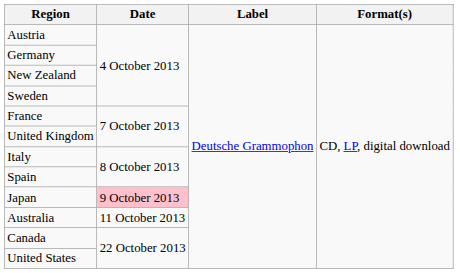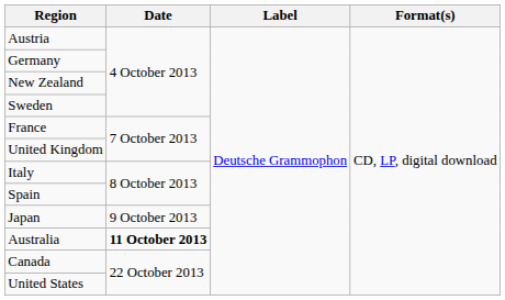Japan | Date: pink background -> no background
Australia | Date: normal -> bold
